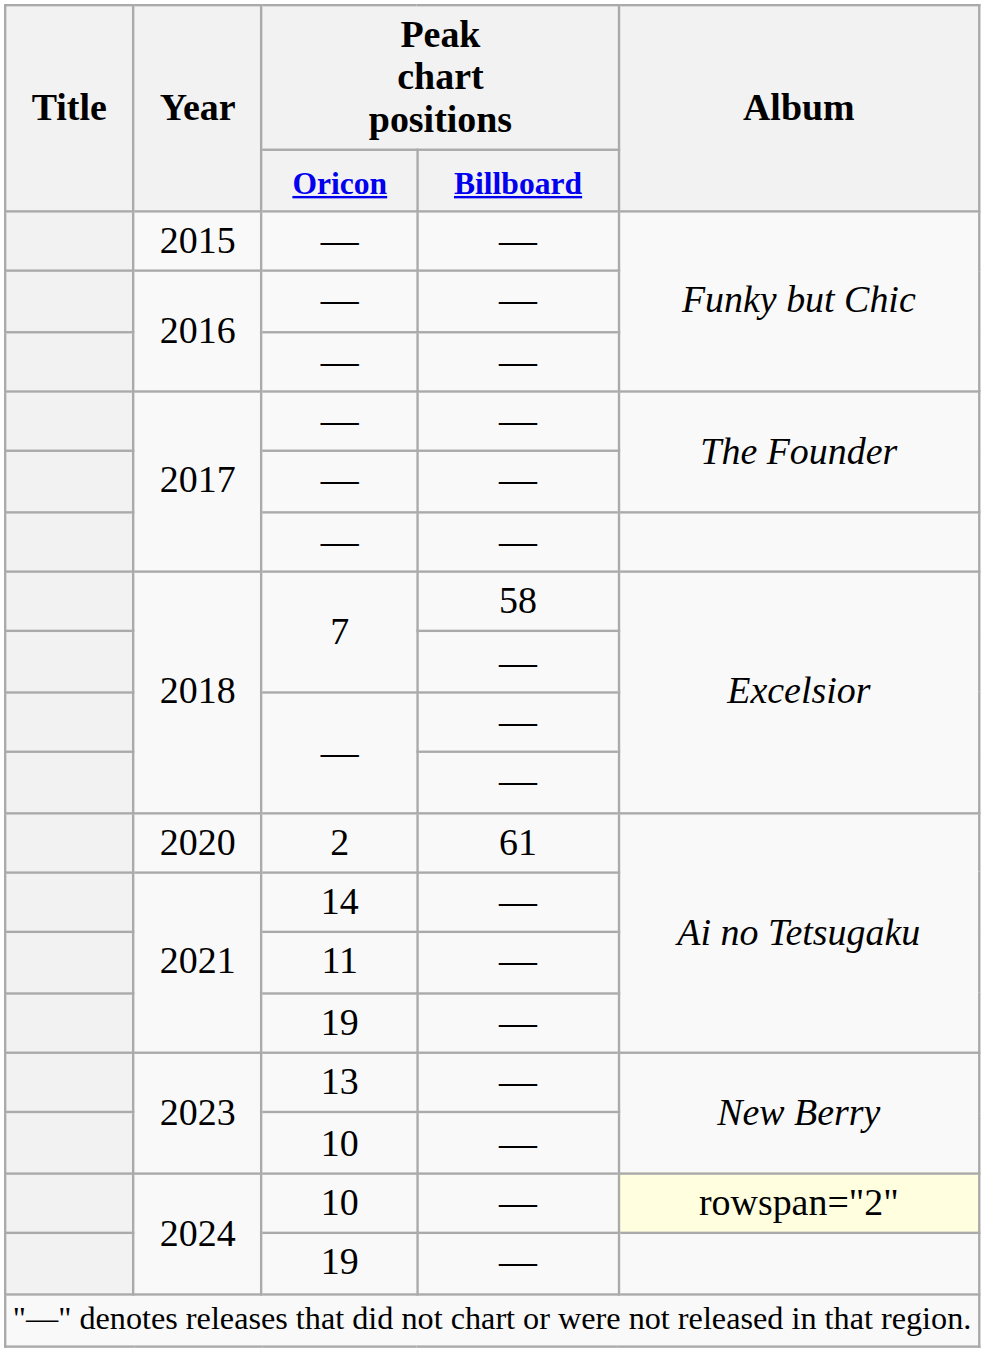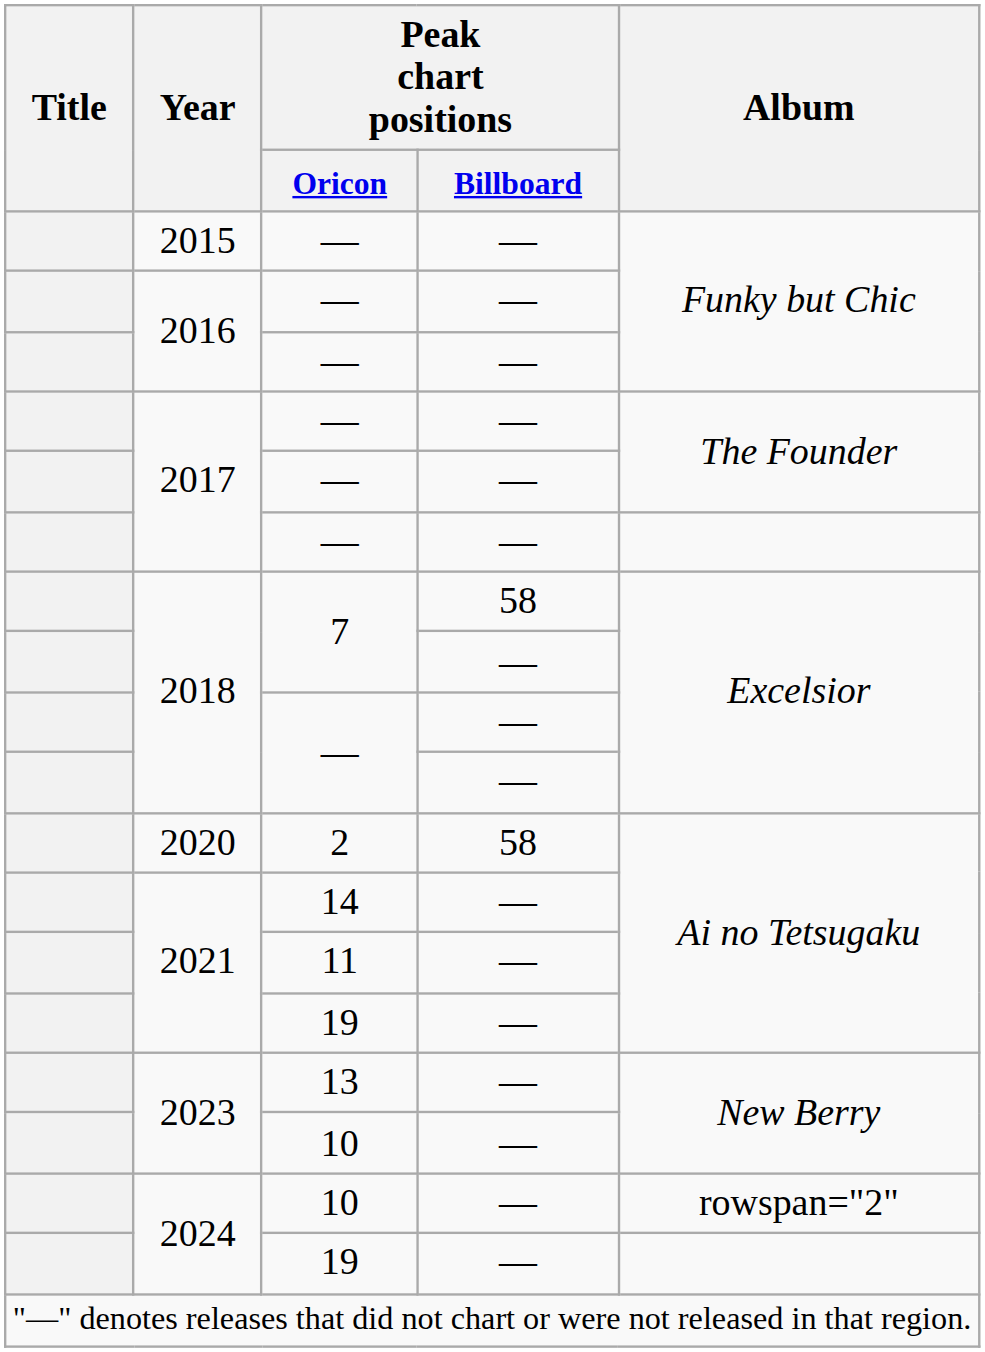2020 | Peak chart positions / Billboard: 61 -> 58
2024 / 10 | Album: lightyellow background -> no background
